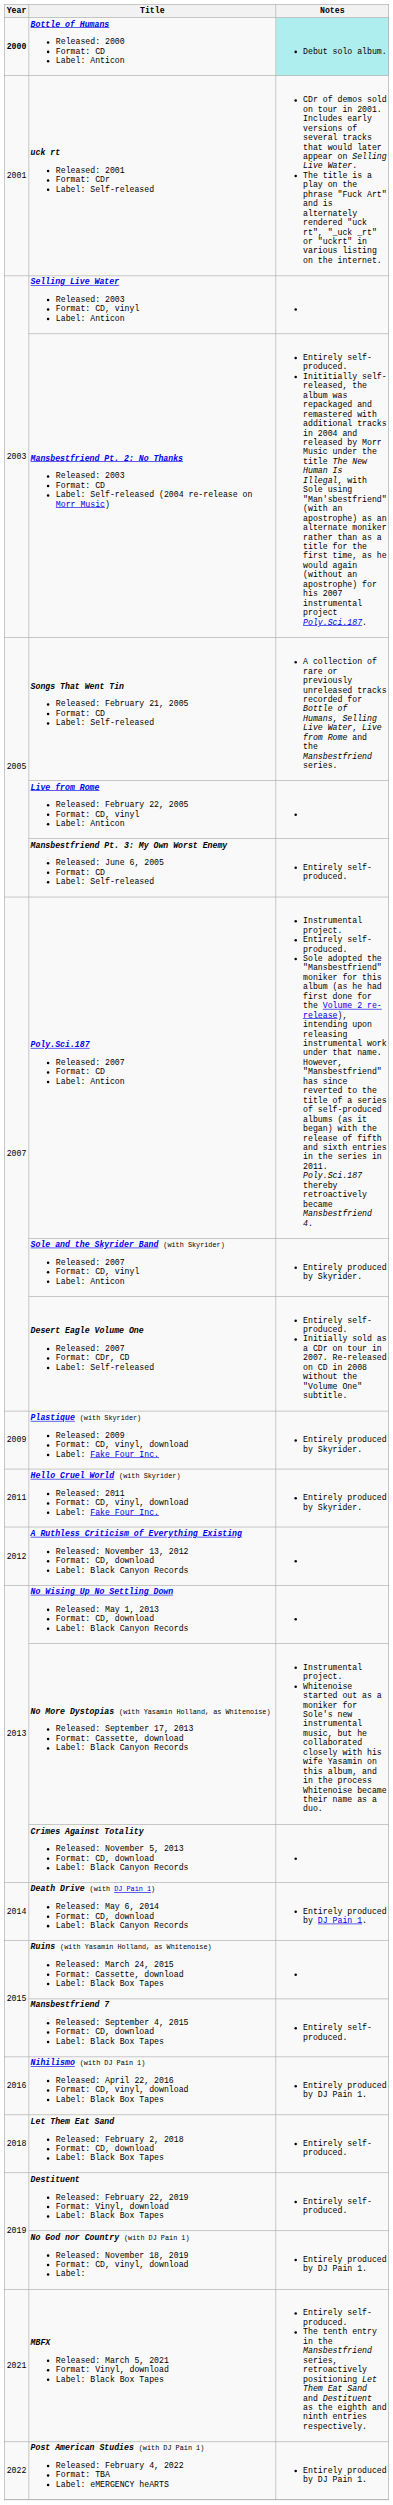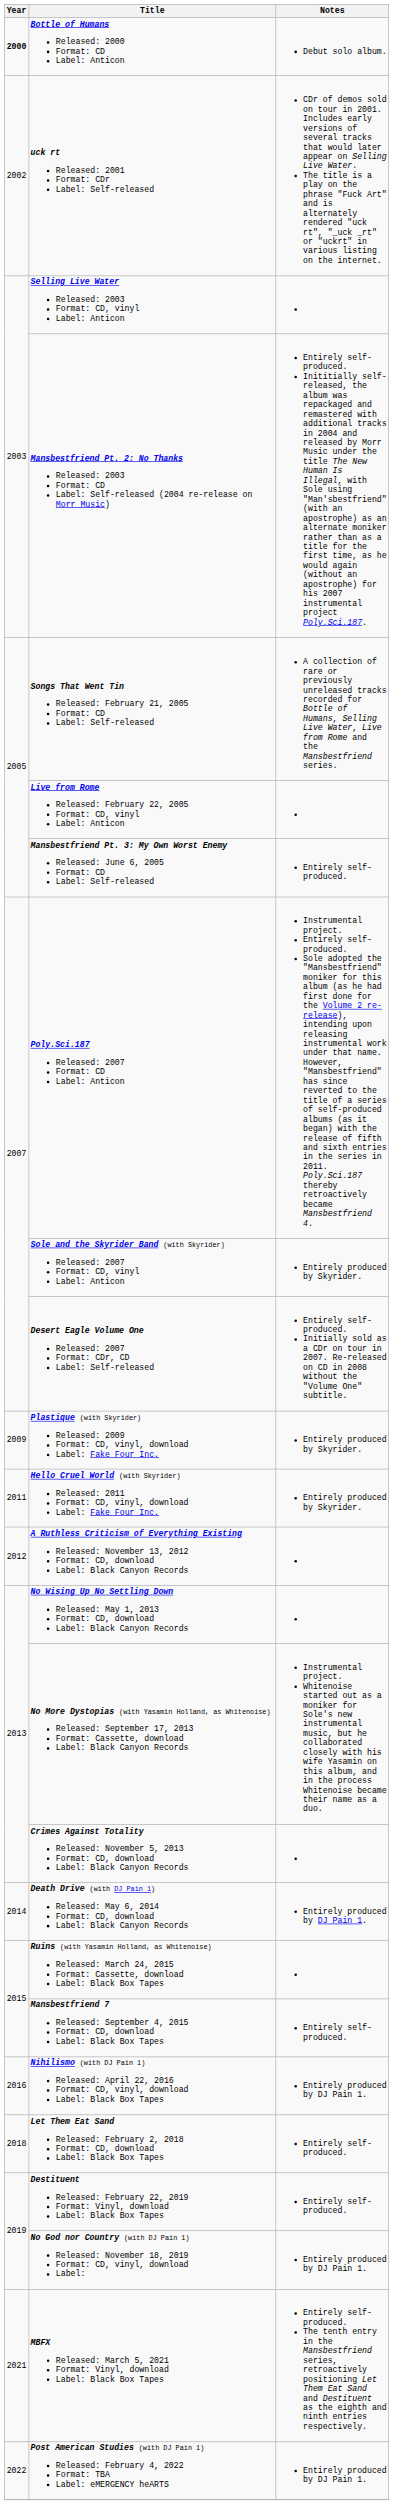Bottle of Humans Released: 2000 Format: CD Label: Anticon | Notes: paleturquoise background -> no background
uck rt Released: 2001 Format: CDr Label: Self-released | Year: 2001 -> 2002
